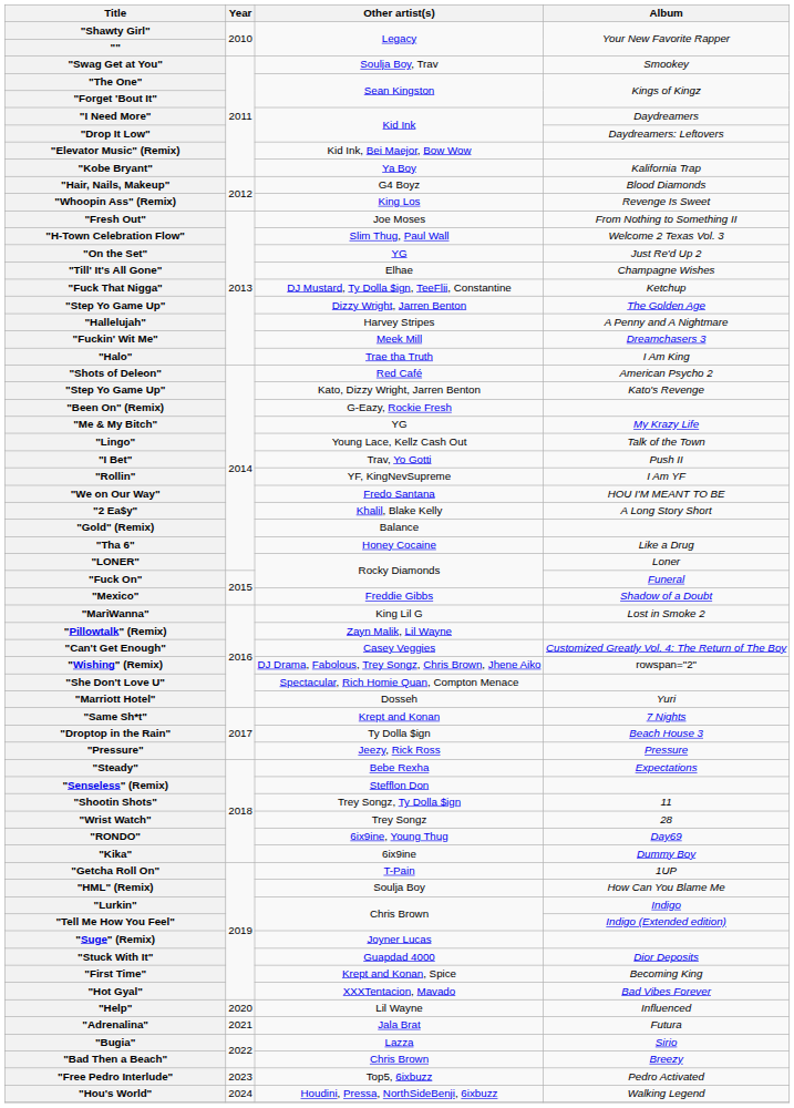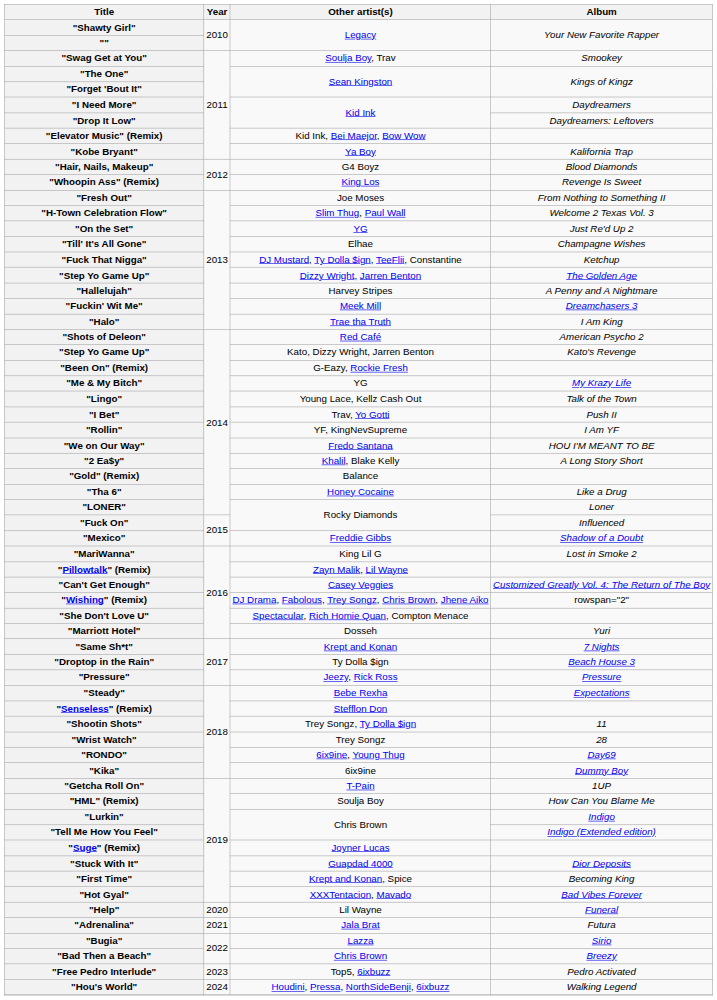"Fuck On" | Album: Funeral -> Influenced
"Help" | Album: Influenced -> Funeral
